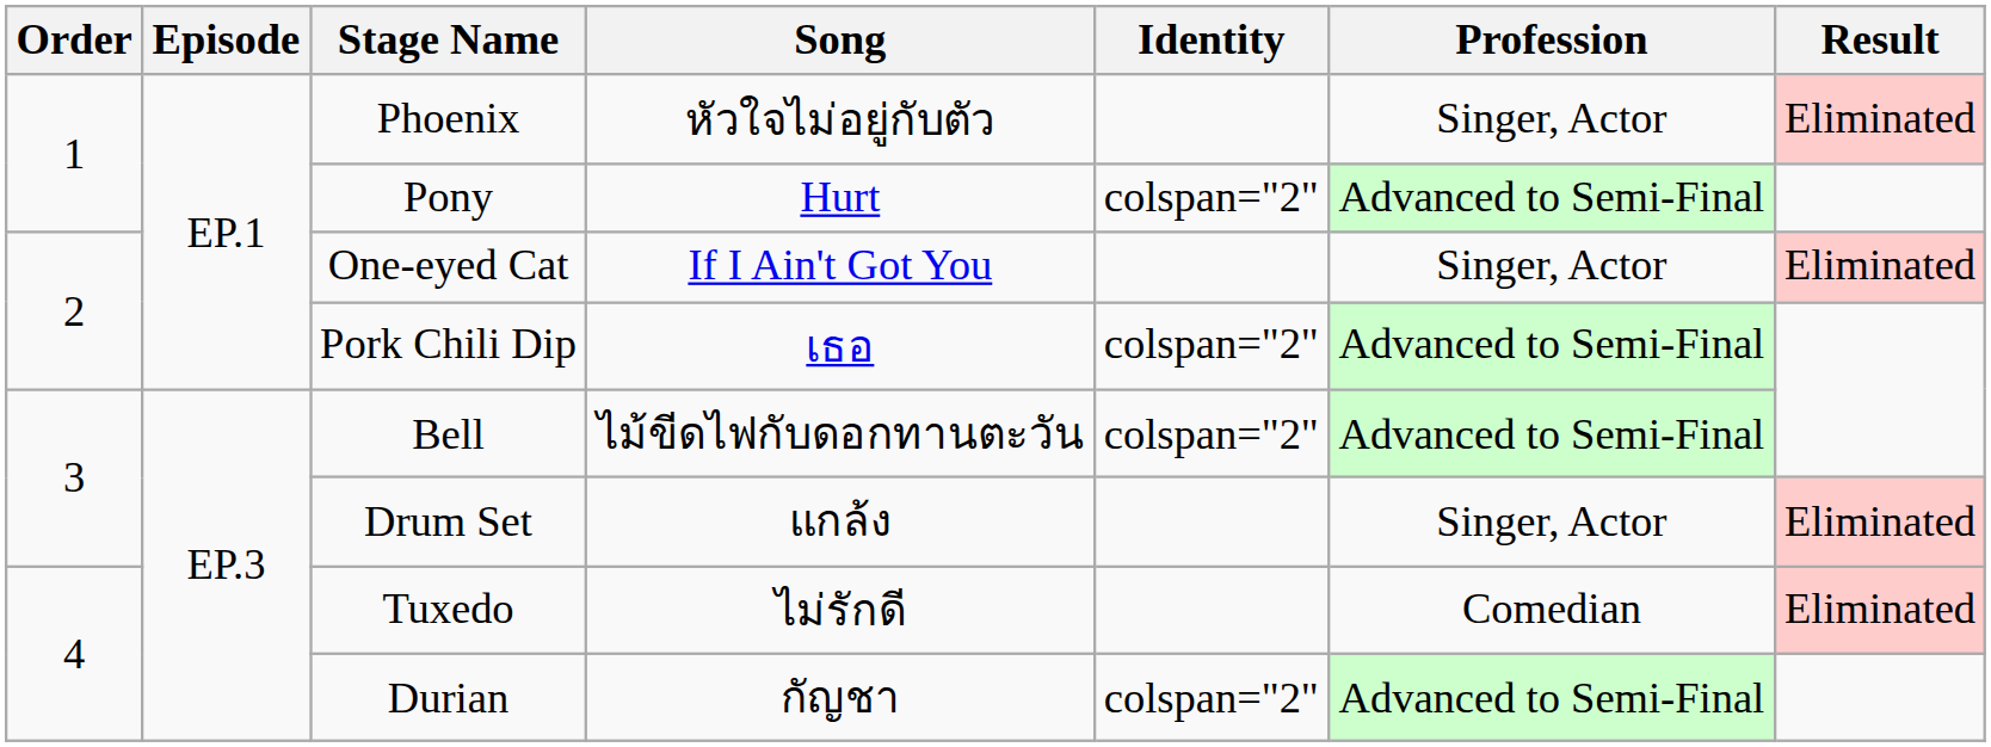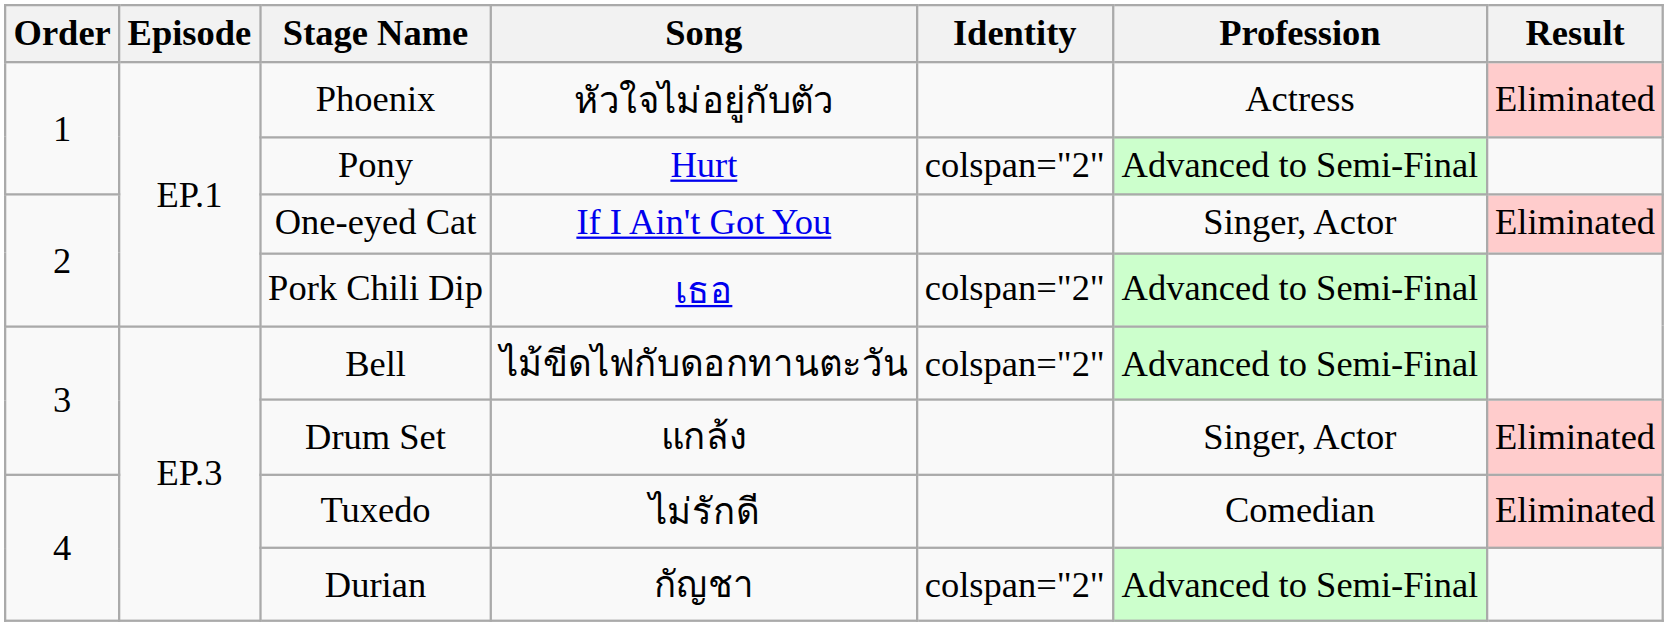Phoenix | Profession: Singer, Actor -> Actress
